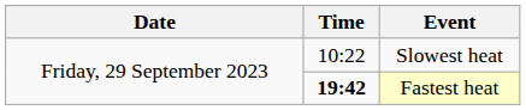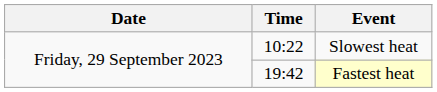Fastest heat | Time: bold -> normal
